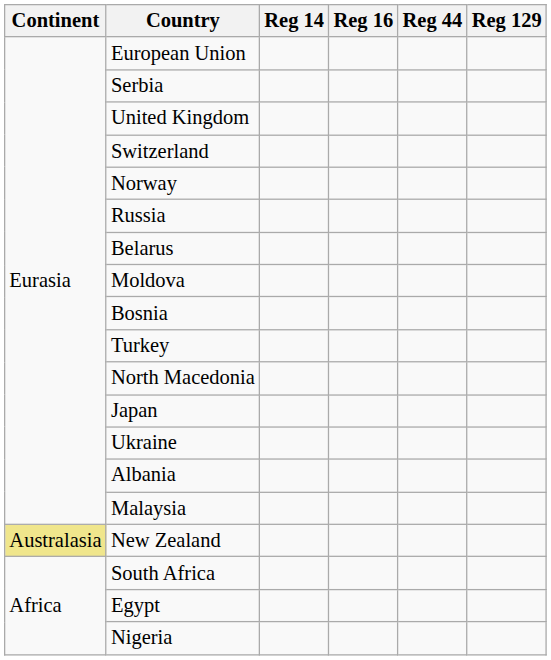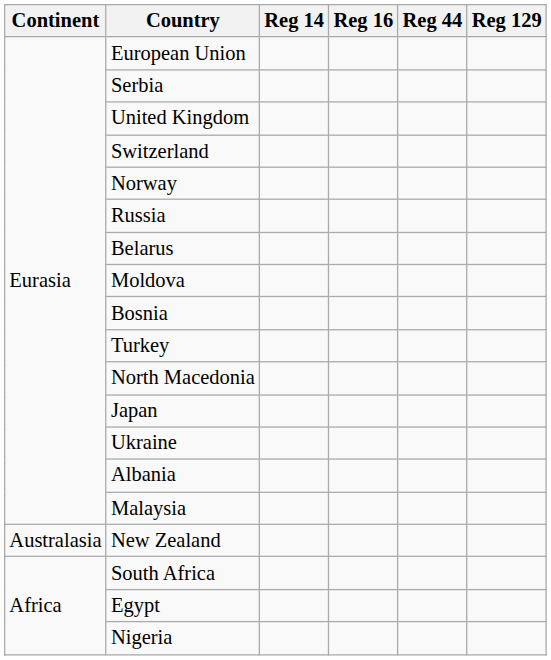New Zealand | Continent: khaki background -> no background
